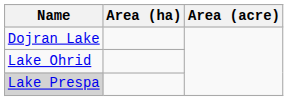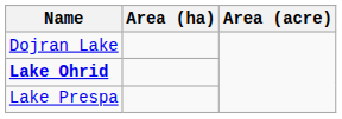Lake Ohrid | Name: normal -> bold
Lake Prespa | Name: lightgrey background -> no background
